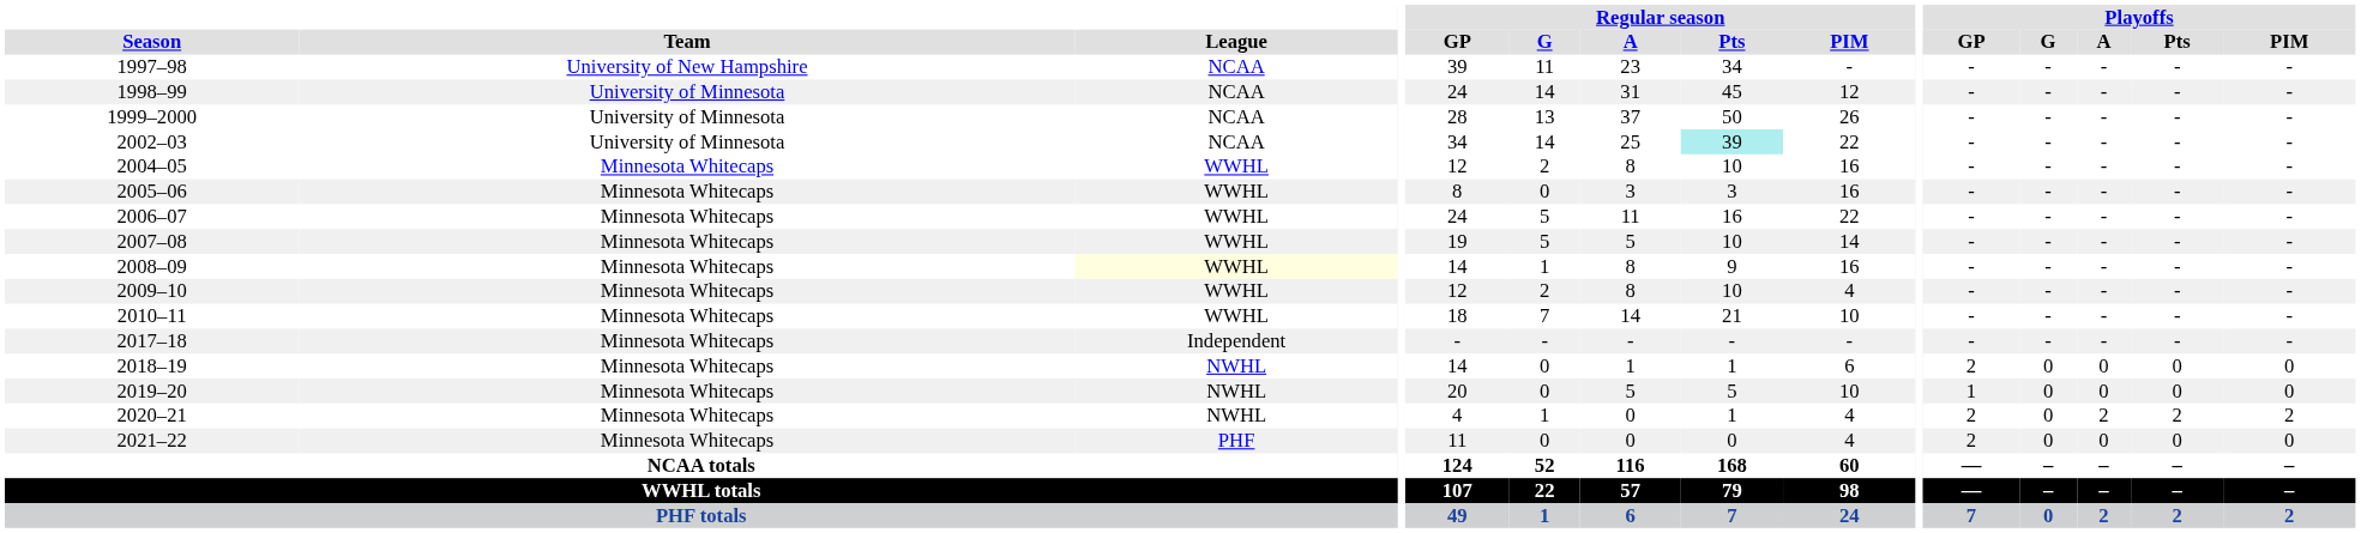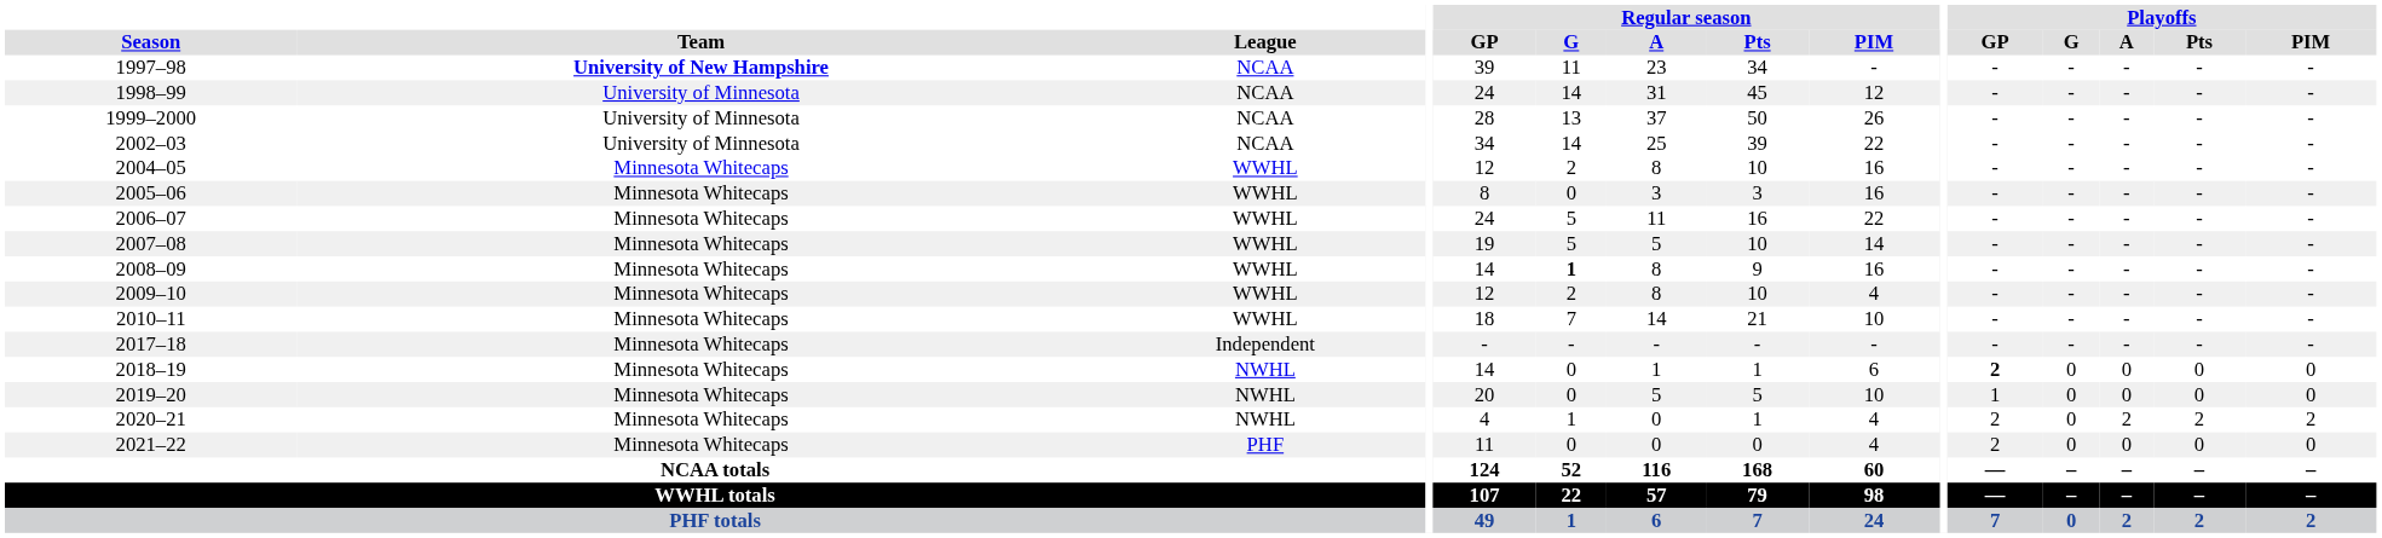1997–98 | Team: normal -> bold
2002–03 | Regular season / Pts: paleturquoise background -> no background
2008–09 | League: lightyellow background -> no background
2008–09 | Regular season / G: normal -> bold
2018–19 | Playoffs / GP: normal -> bold
